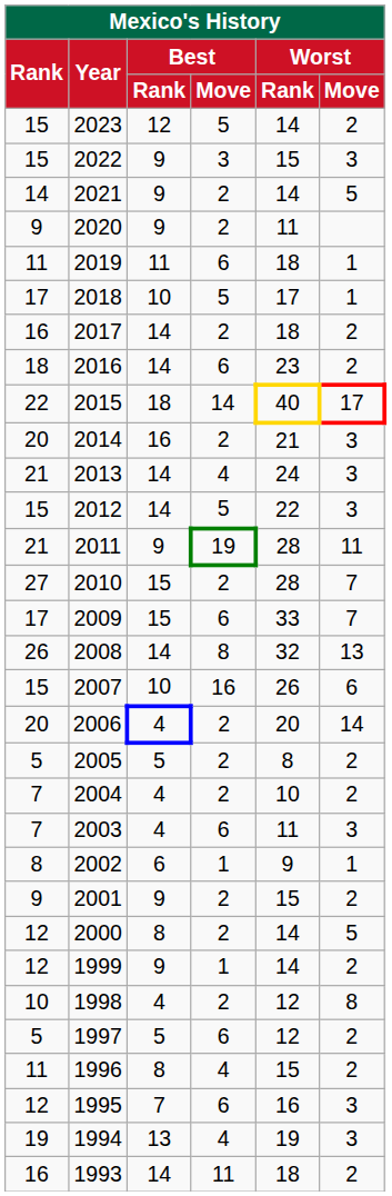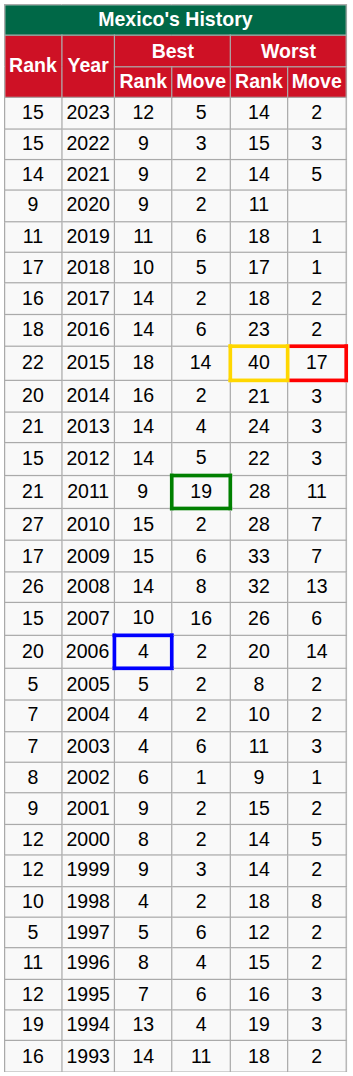1999 | Best / Move: 1 -> 3
1998 | Worst / Rank: 12 -> 18
